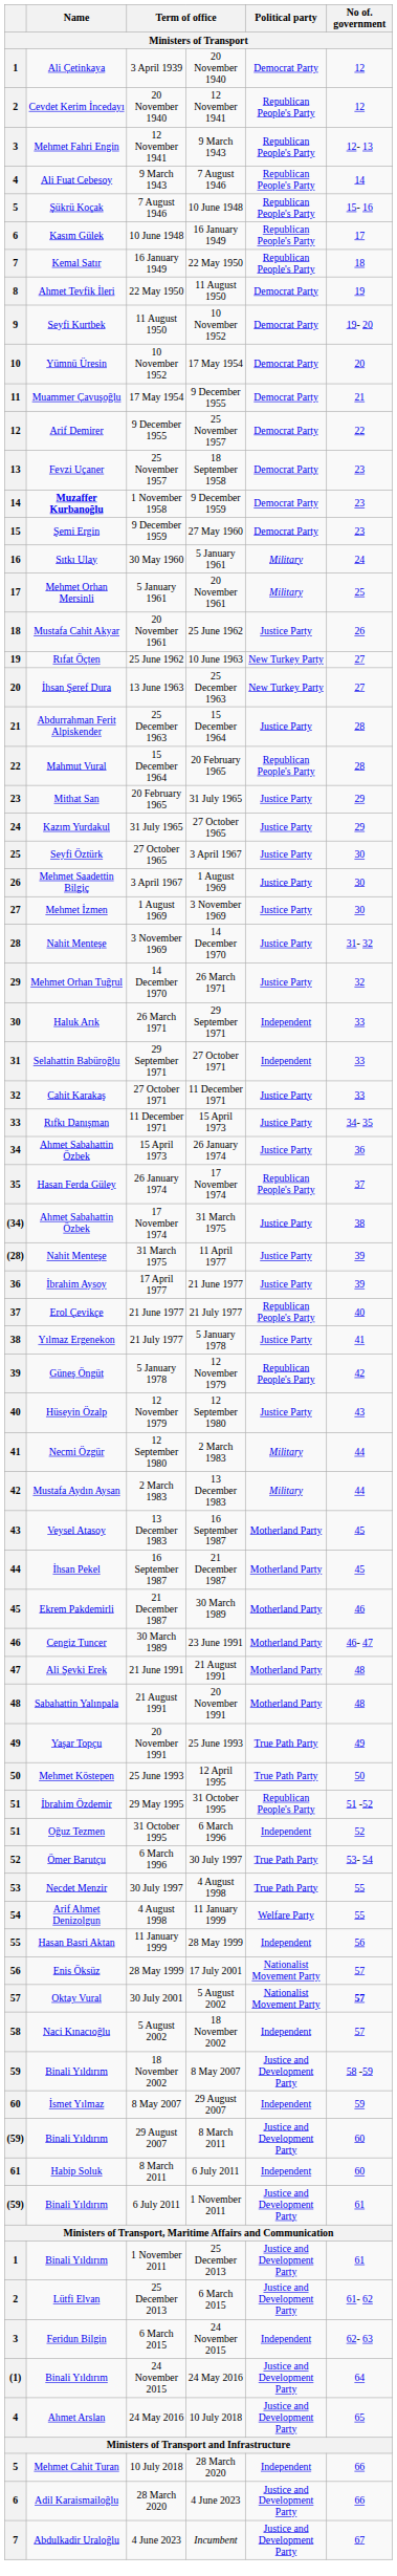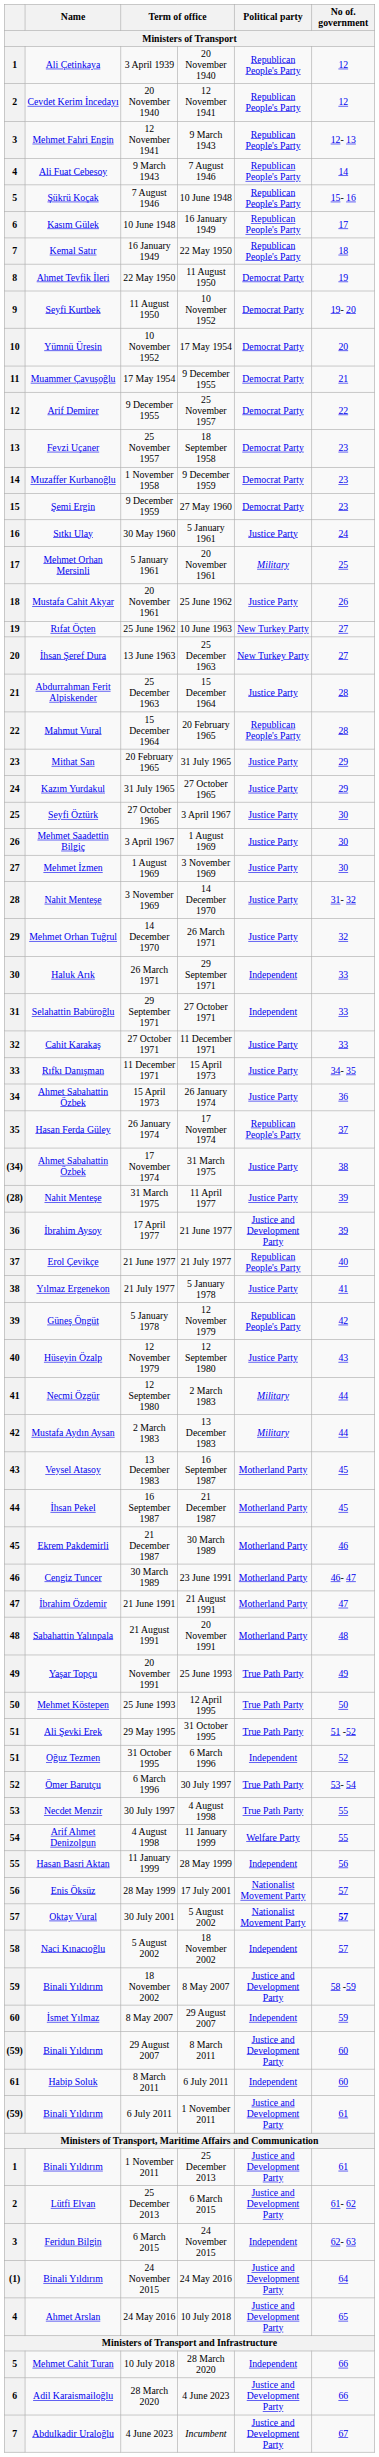3 April 1939 | Political party: Democrat Party -> Republican People's Party
1 November 1958 | Name: bold -> normal
30 May 1960 | Political party: Military -> Justice Party
17 April 1977 | Political party: Justice Party -> Justice and Development Party
21 June 1991 | Name: Ali Şevki Erek -> İbrahim Özdemir
21 June 1991 | No of. government: 48 -> 47
29 May 1995 | Name: İbrahim Özdemir -> Ali Şevki Erek
29 May 1995 | Political party: Republican People's Party -> True Path Party
